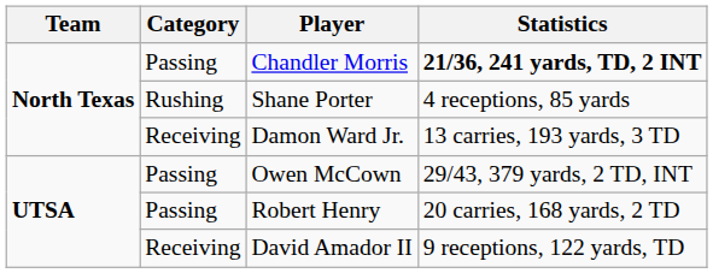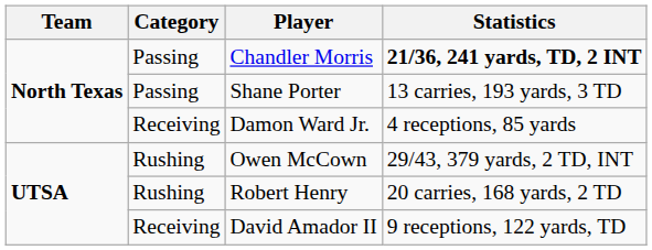Shane Porter | Category: Rushing -> Passing
Shane Porter | Statistics: 4 receptions, 85 yards -> 13 carries, 193 yards, 3 TD
Damon Ward Jr. | Statistics: 13 carries, 193 yards, 3 TD -> 4 receptions, 85 yards
Owen McCown | Category: Passing -> Rushing
Robert Henry | Category: Passing -> Rushing
